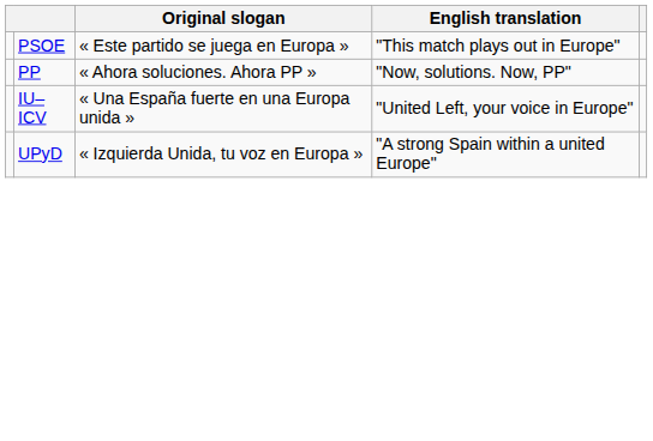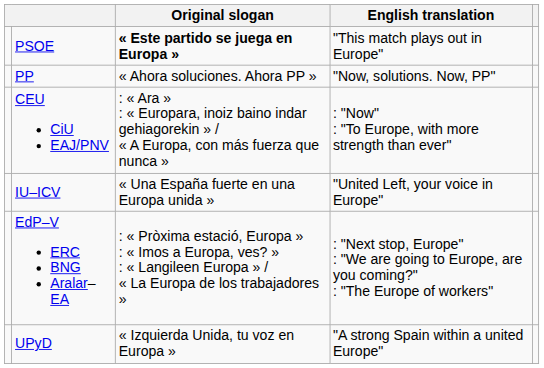PSOE | Original slogan: normal -> bold
+ row: CEU CiU EAJ/PNV | : « Ara » : « Europara, inoiz baino indar gehiagorekin » / « A Europa, con más fuerza que nunca » | : "Now" : "To Europe, with more strength than ever"
+ row: EdP–V ERC BNG Aralar–EA | : « Pròxima estació, Europa » : « Imos a Europa, ves? » : « Langileen Europa » / « La Europa de los trabajadores » | : "Next stop, Europe" : "We are going to Europe, are you coming?" : "The Europe of workers"
